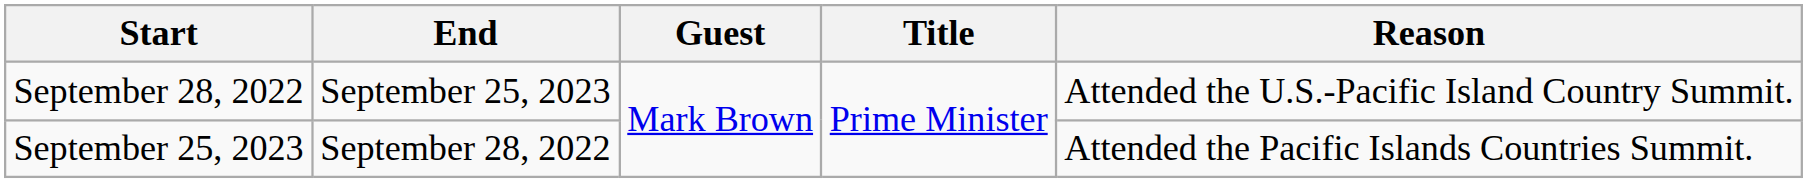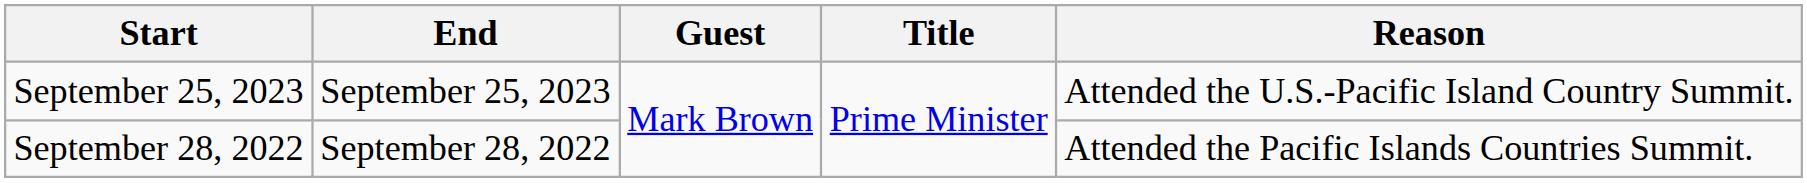row 2 | Start: September 28, 2022 -> September 25, 2023
row 3 | Start: September 25, 2023 -> September 28, 2022
